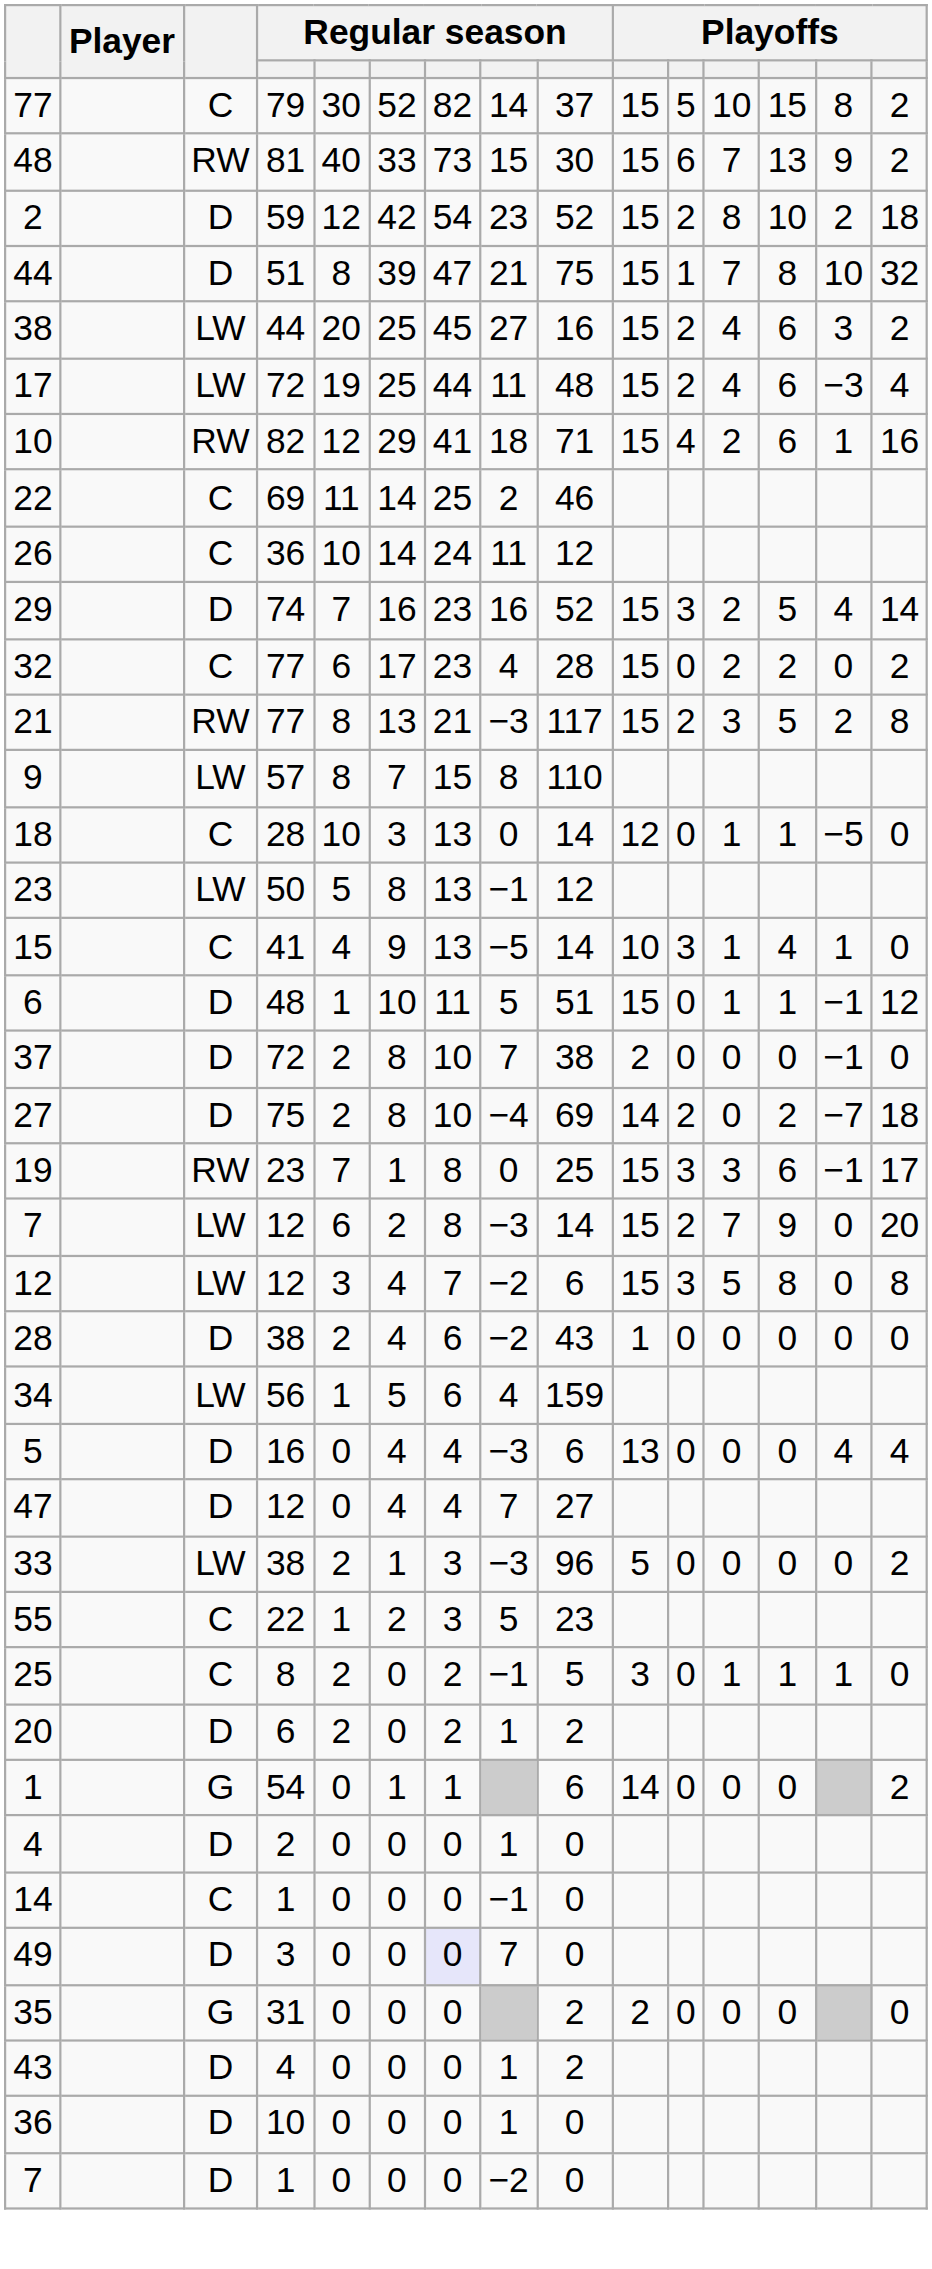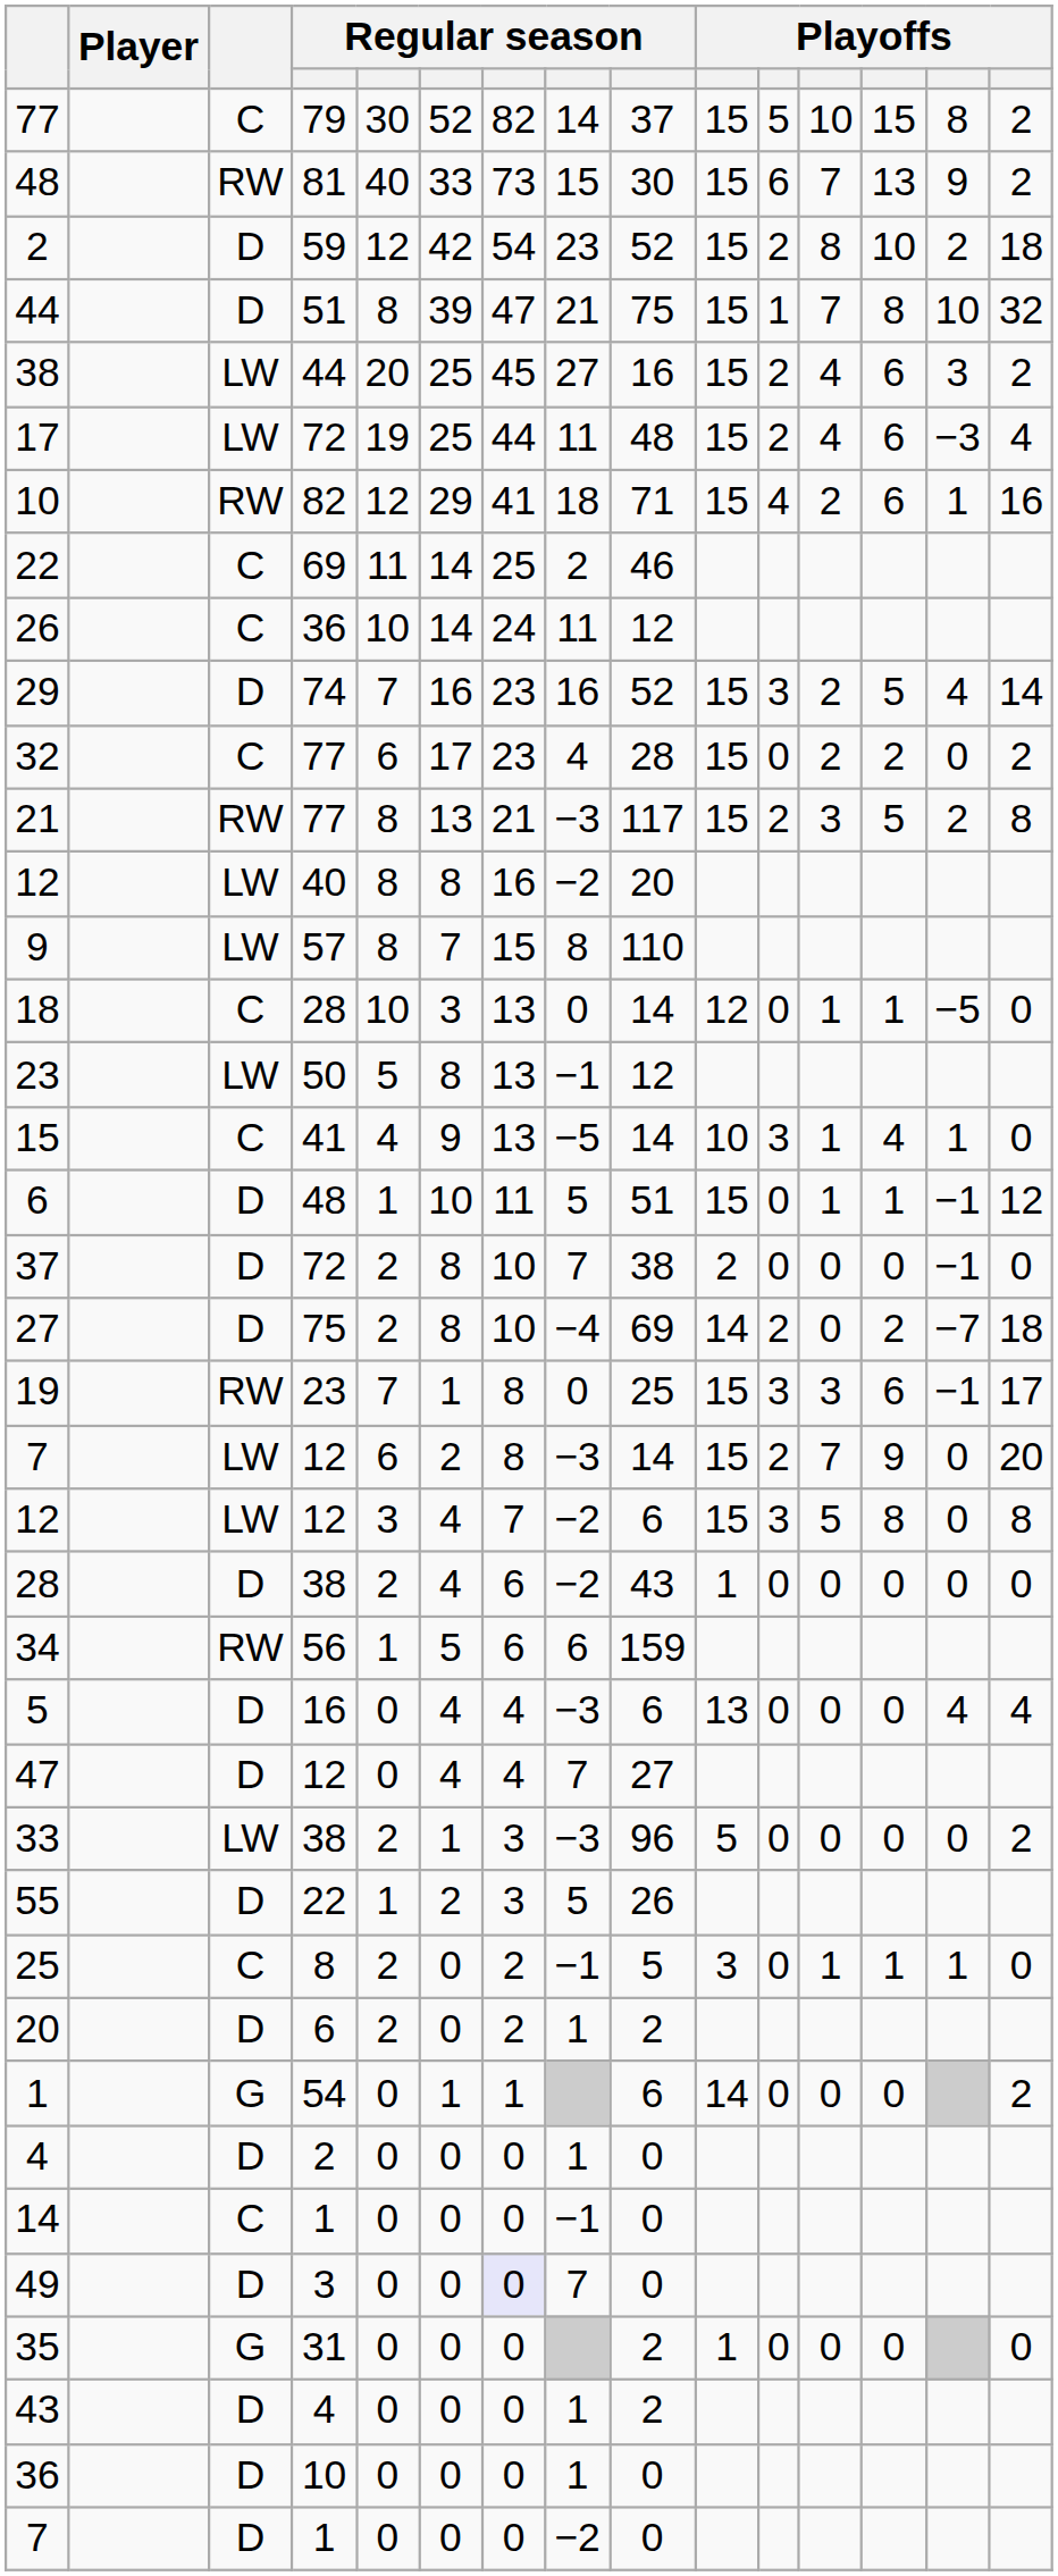+ row: 12 | LW | 40 | 8 | 8 | 16 | −2 | 20
34 | column 3: LW -> RW
34 | column 8: 4 -> 6
55 | column 3: C -> D
55 | column 9: 23 -> 26
35 | column 10: 2 -> 1
